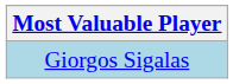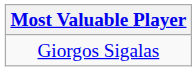row 2 | column 1: lightblue background -> no background
